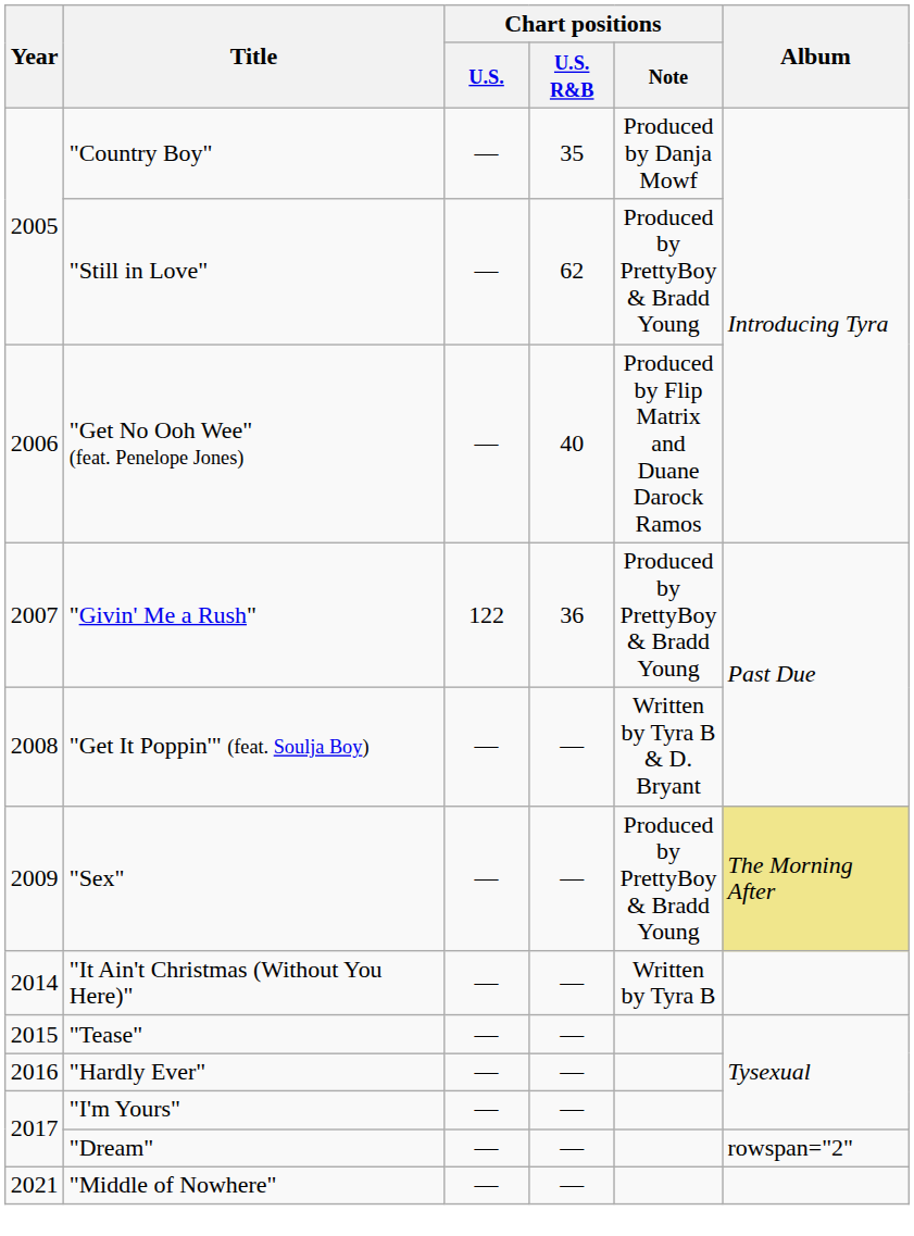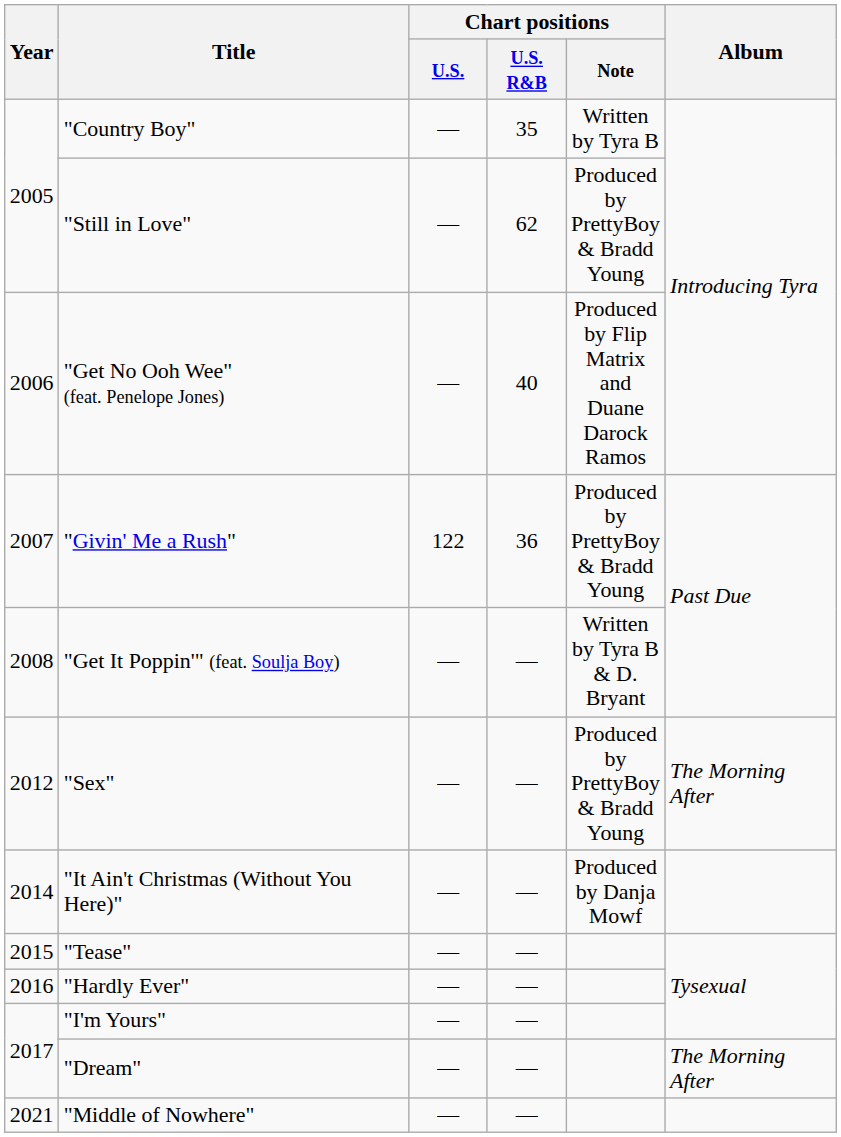"Country Boy" | Chart positions / Note: Produced by Danja Mowf -> Written by Tyra B
"Sex" | Year: 2009 -> 2012
"Sex" | Album: khaki background -> no background
"It Ain't Christmas (Without You Here)" | Chart positions / Note: Written by Tyra B -> Produced by Danja Mowf
"Dream" | Album: rowspan="2" -> The Morning After
